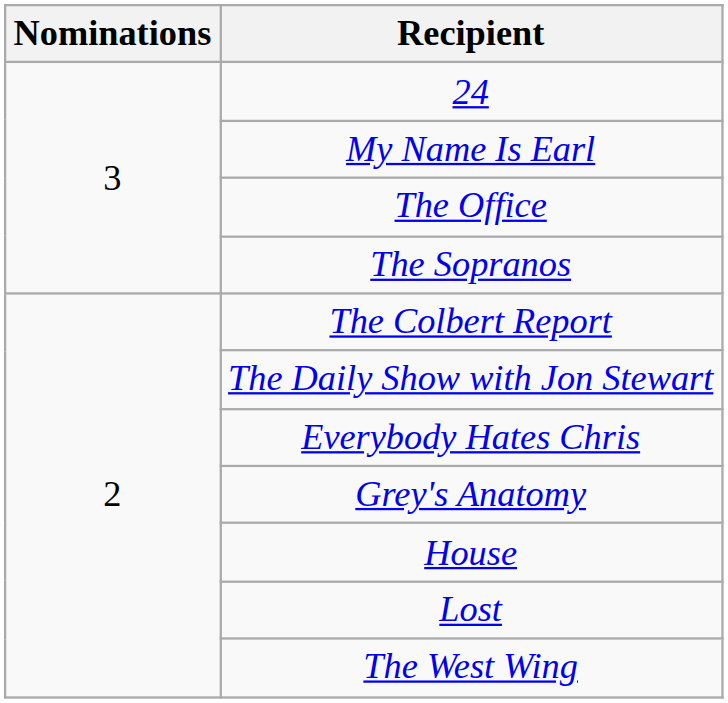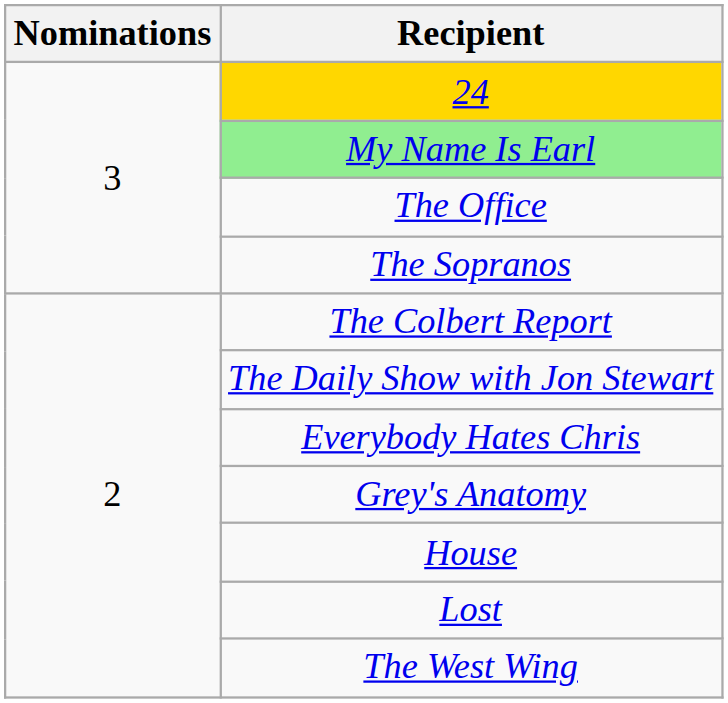24 | Recipient: no background -> gold background
My Name Is Earl | Recipient: no background -> lightgreen background
